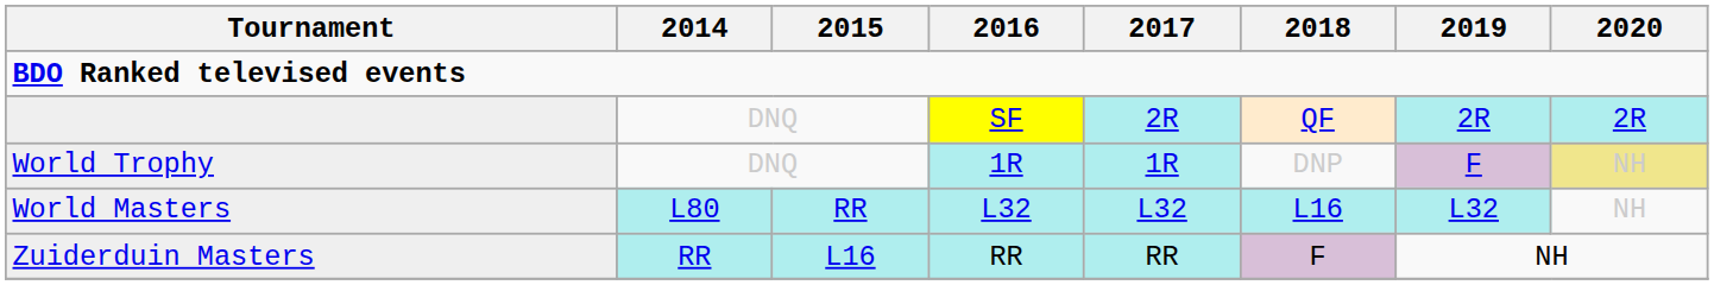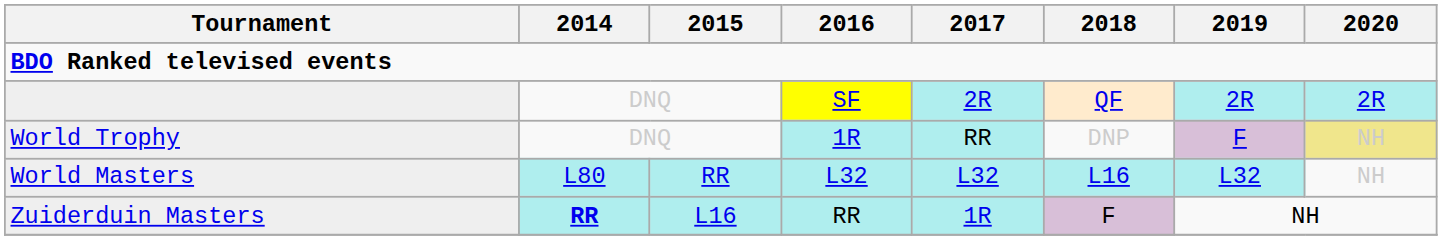World Trophy | 2017: 1R -> RR
Zuiderduin Masters | 2014: normal -> bold
Zuiderduin Masters | 2017: RR -> 1R
